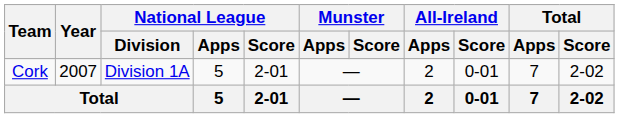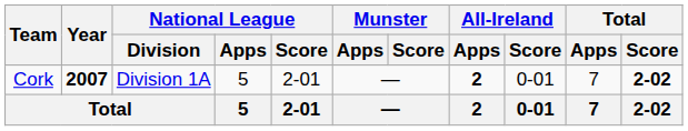Cork | Year: normal -> bold
Cork | All-Ireland / Apps: normal -> bold
Cork | Total / Score: normal -> bold
